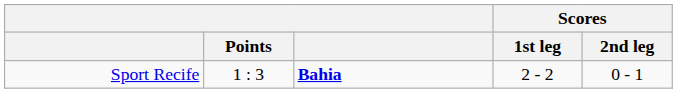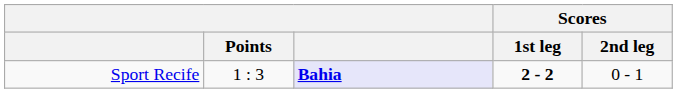Sport Recife | column 3: no background -> lavender background
Sport Recife | Scores / 1st leg: normal -> bold
